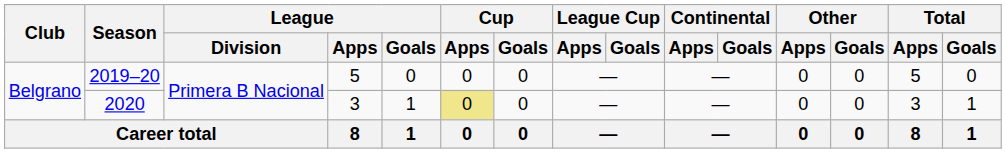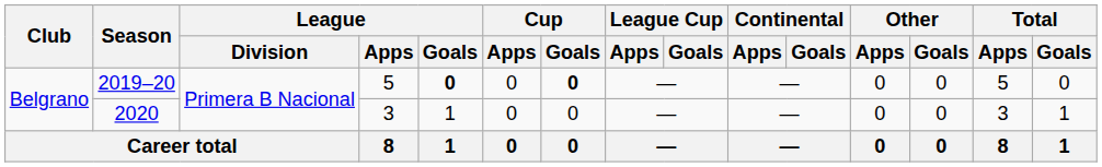2019–20 | League / Goals: normal -> bold
2019–20 | Cup / Goals: normal -> bold
2020 | Cup / Apps: khaki background -> no background
